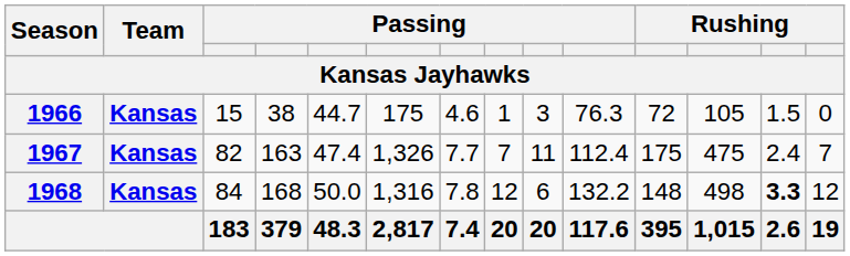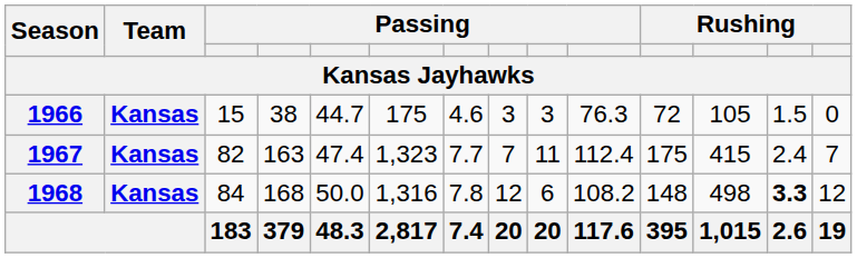1966 | column 8: 1 -> 3
1967 | column 6: 1,326 -> 1,323
1967 | column 12: 475 -> 415
1968 | column 10: 132.2 -> 108.2
